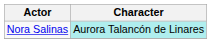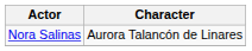Nora Salinas | Character: paleturquoise background -> no background
